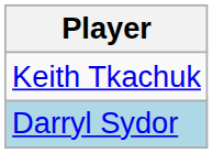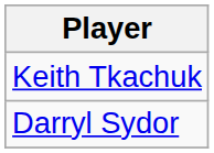row 3 | column 1: lightblue background -> no background
